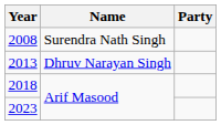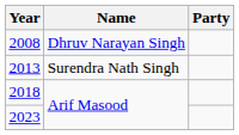2008 | Name: Surendra Nath Singh -> Dhruv Narayan Singh
2013 | Name: Dhruv Narayan Singh -> Surendra Nath Singh
